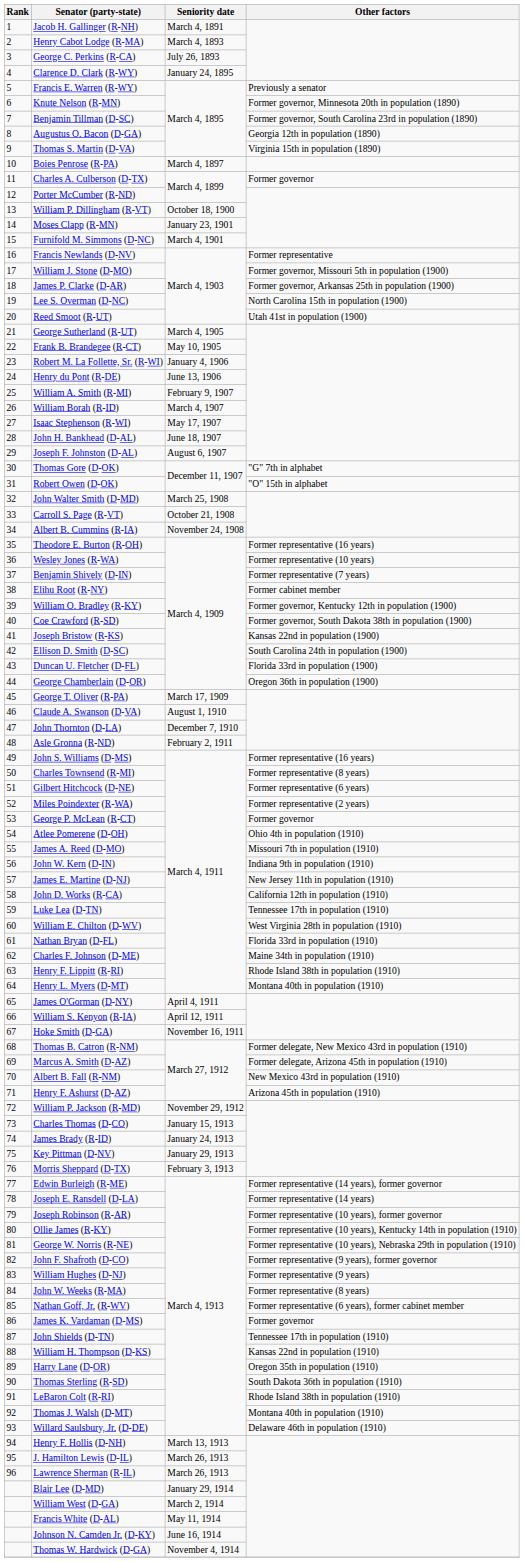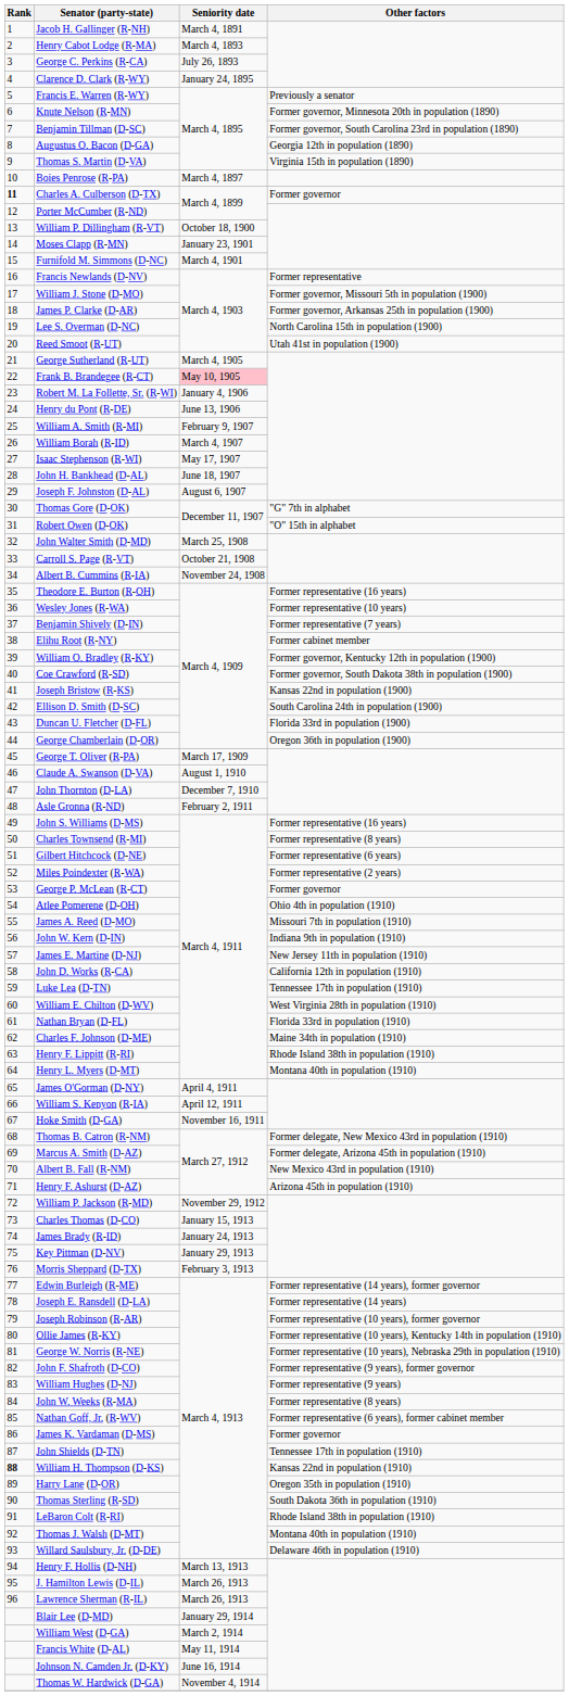Charles A. Culberson (D-TX) | Rank: normal -> bold
Frank B. Brandegee (R-CT) | Seniority date: no background -> pink background
William H. Thompson (D-KS) | Rank: normal -> bold
